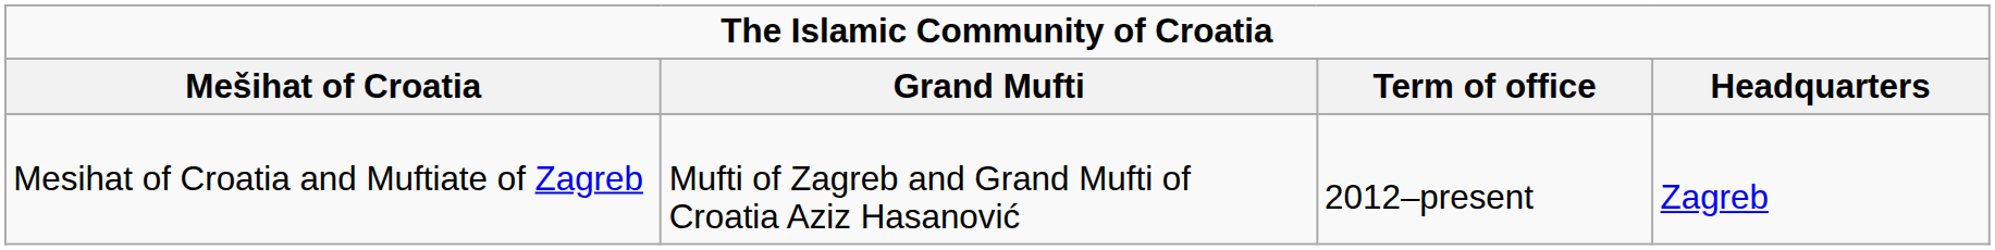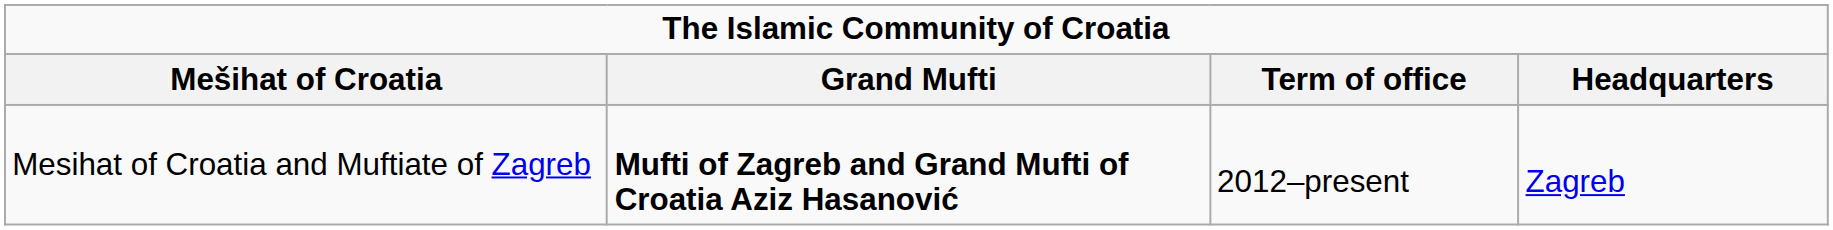Mesihat of Croatia and Muftiate of Zagreb | Grand Mufti: normal -> bold
